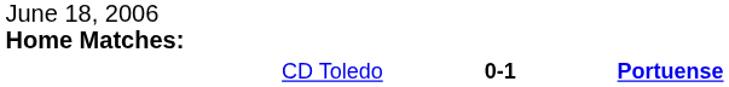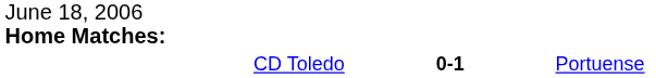CD Toledo | column 3: bold -> normal
